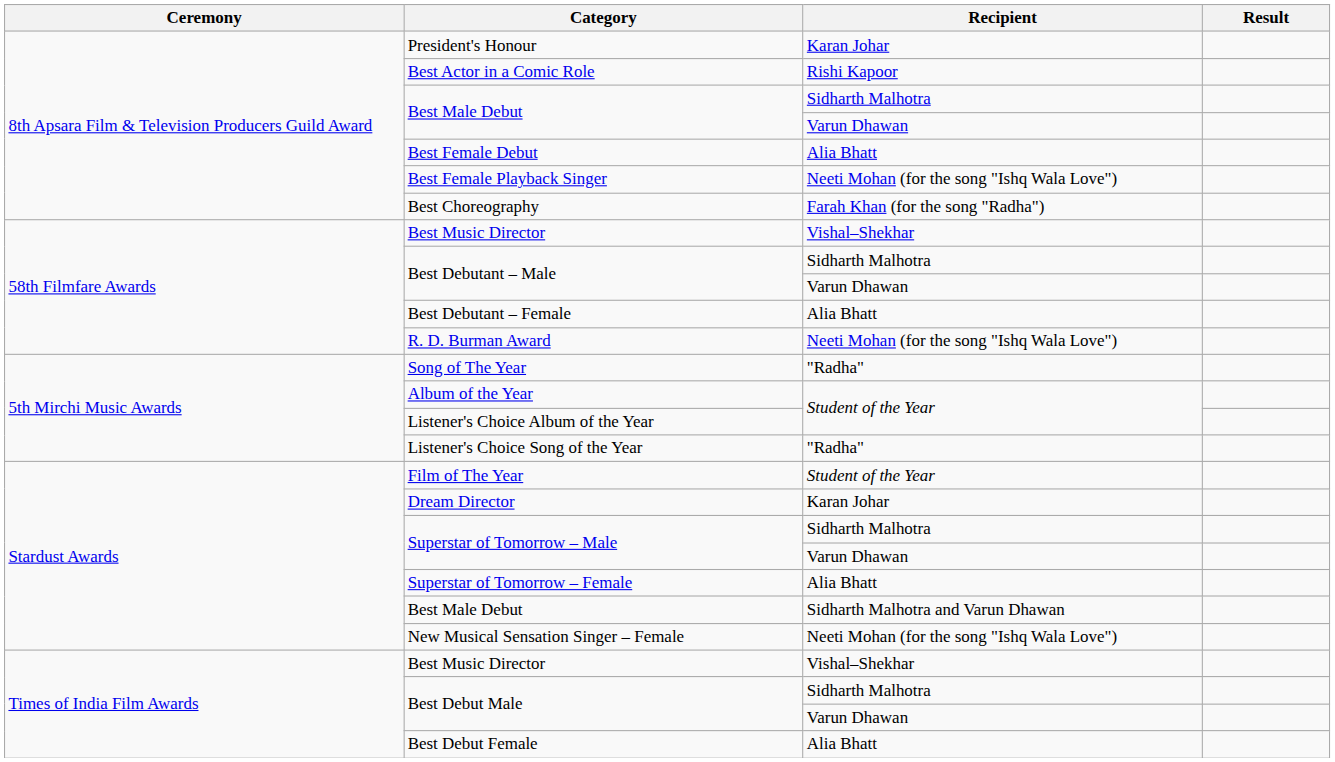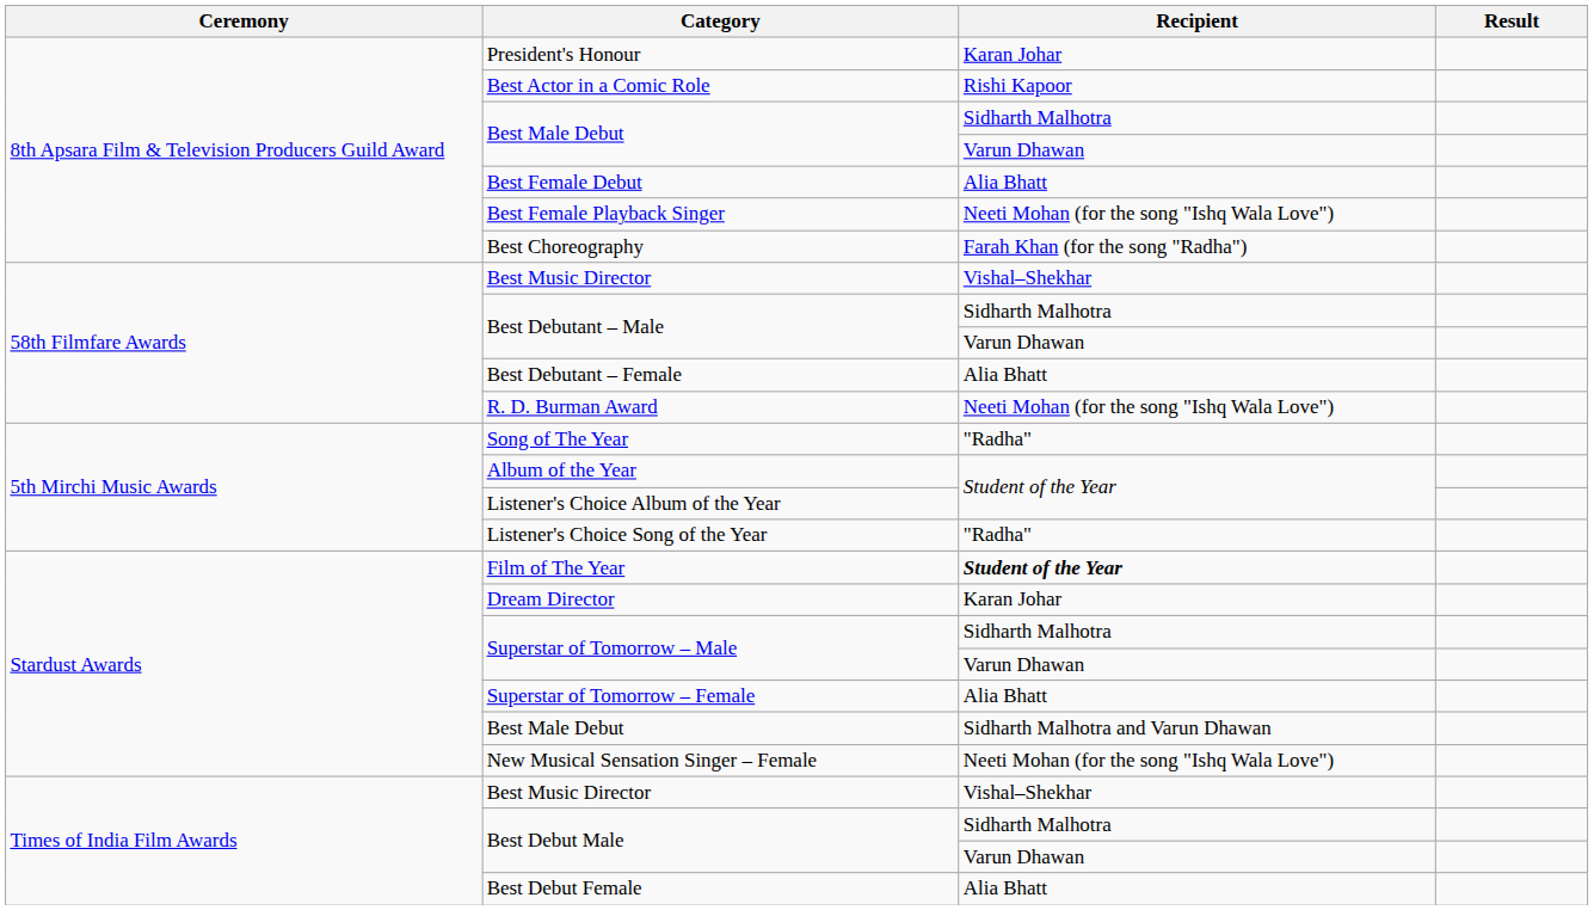Film of The Year | Recipient: normal -> bold
